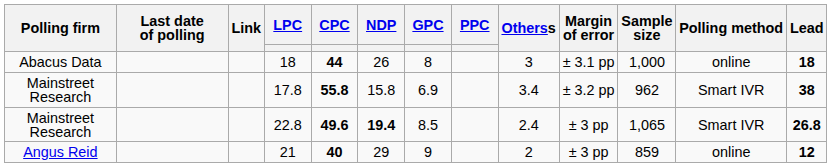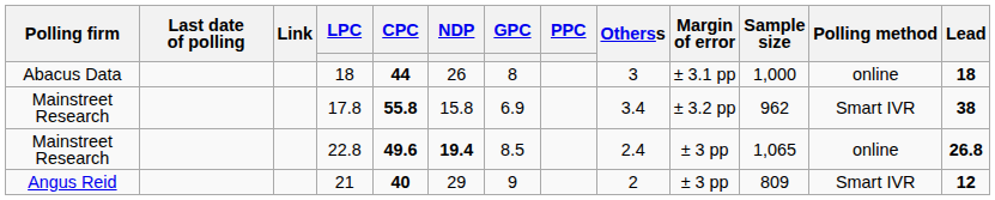22.8 | Polling method: Smart IVR -> online
21 | Sample size: 859 -> 809
21 | Polling method: online -> Smart IVR
